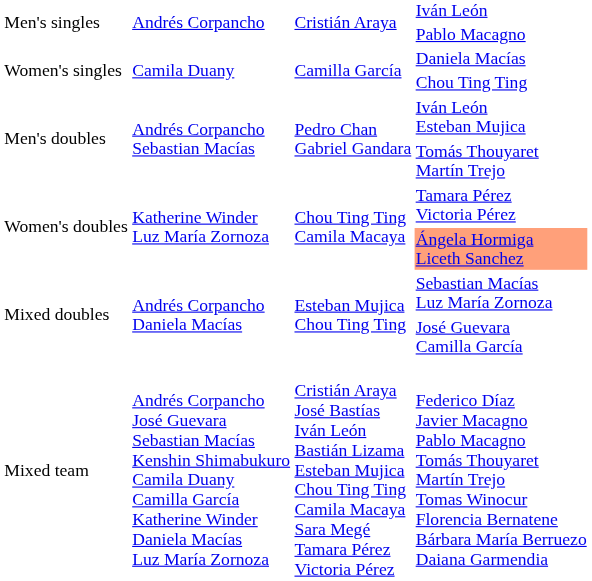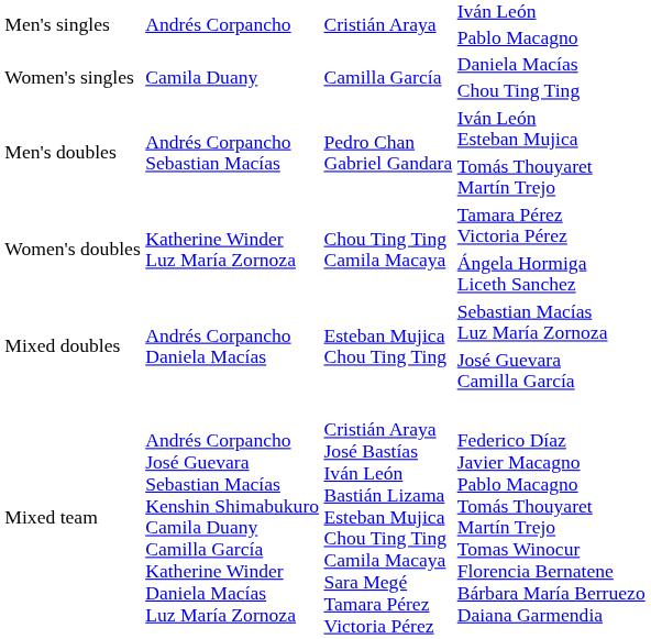Ángela Hormiga Liceth Sanchez | column 4: lightsalmon background -> no background
